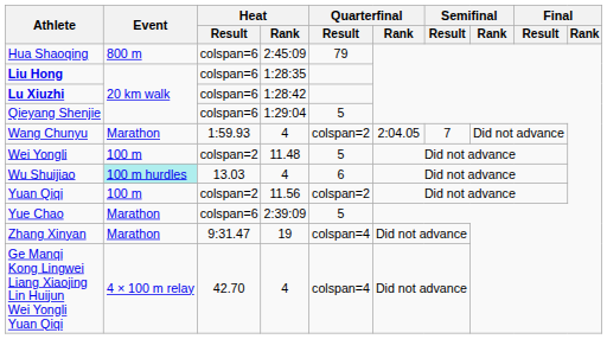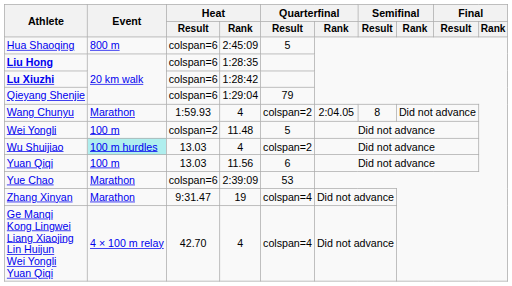Hua Shaoqing | Quarterfinal / Result: 79 -> 5
Qieyang Shenjie | Quarterfinal / Result: 5 -> 79
Wang Chunyu | Semifinal / Result: 7 -> 8
Wu Shuijiao | Quarterfinal / Result: 6 -> colspan=2
Yuan Qiqi | Heat / Result: colspan=2 -> 13.03
Yuan Qiqi | Quarterfinal / Result: colspan=2 -> 6
Yue Chao | Quarterfinal / Result: 5 -> 53
